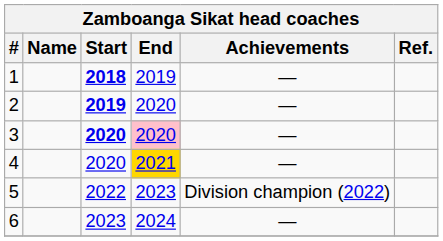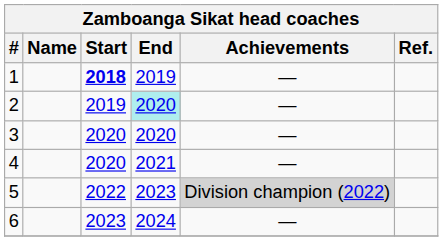2 | Start: bold -> normal
2 | End: no background -> paleturquoise background
3 | Start: bold -> normal
3 | End: pink background -> no background
4 | End: gold background -> no background
5 | Achievements: no background -> lightgrey background
